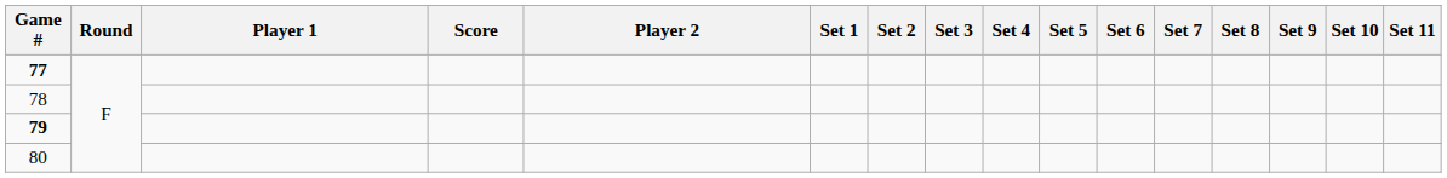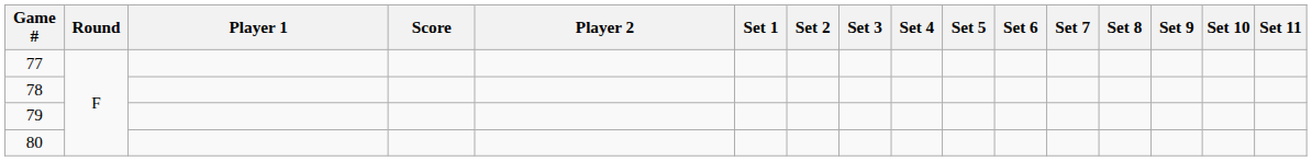77 | Game #: bold -> normal
79 | Game #: bold -> normal
